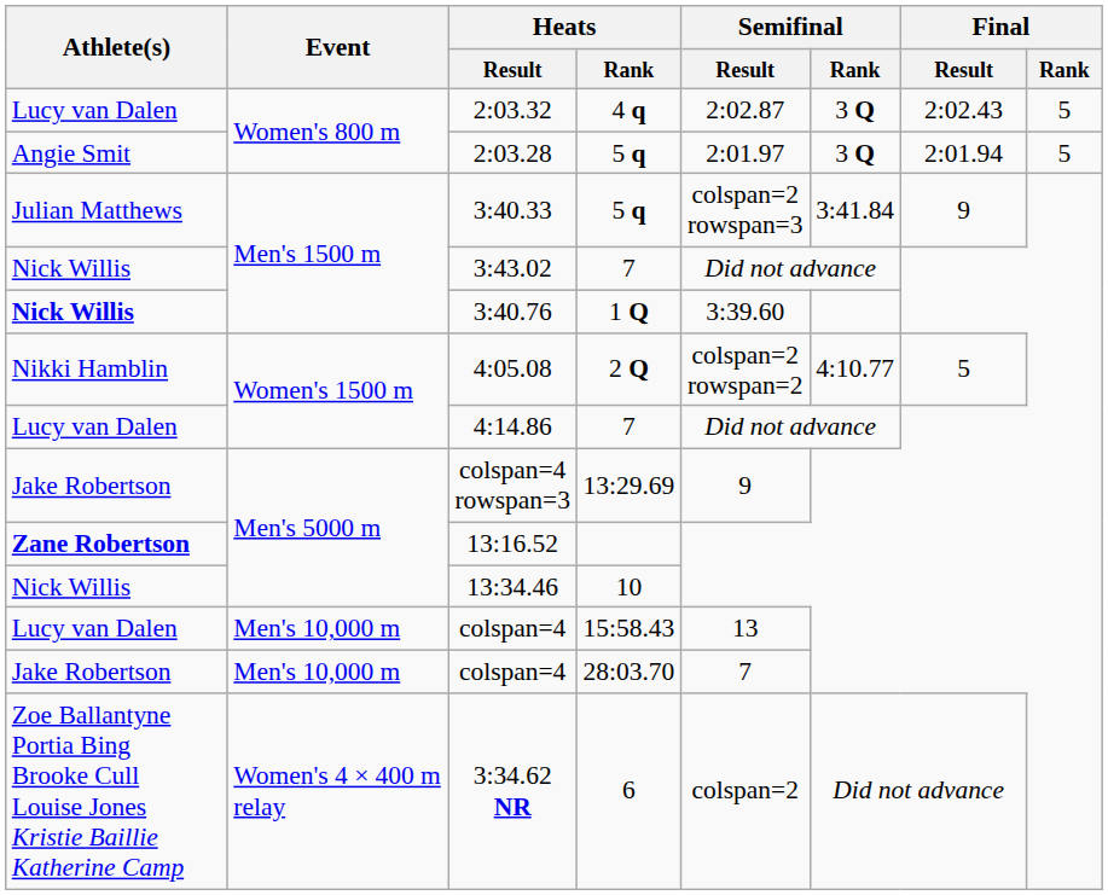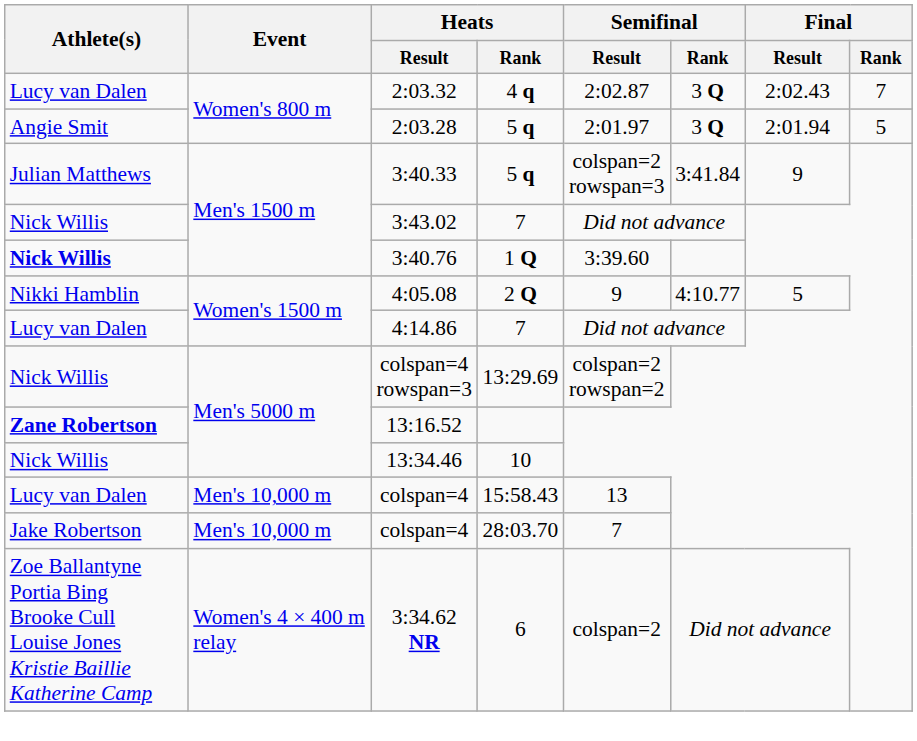2:03.32 | Final / Rank: 5 -> 7
4:05.08 | Semifinal / Result: colspan=2 rowspan=2 -> 9
colspan=4 rowspan=3 | Athlete(s): Jake Robertson -> Nick Willis
colspan=4 rowspan=3 | Semifinal / Result: 9 -> colspan=2 rowspan=2
